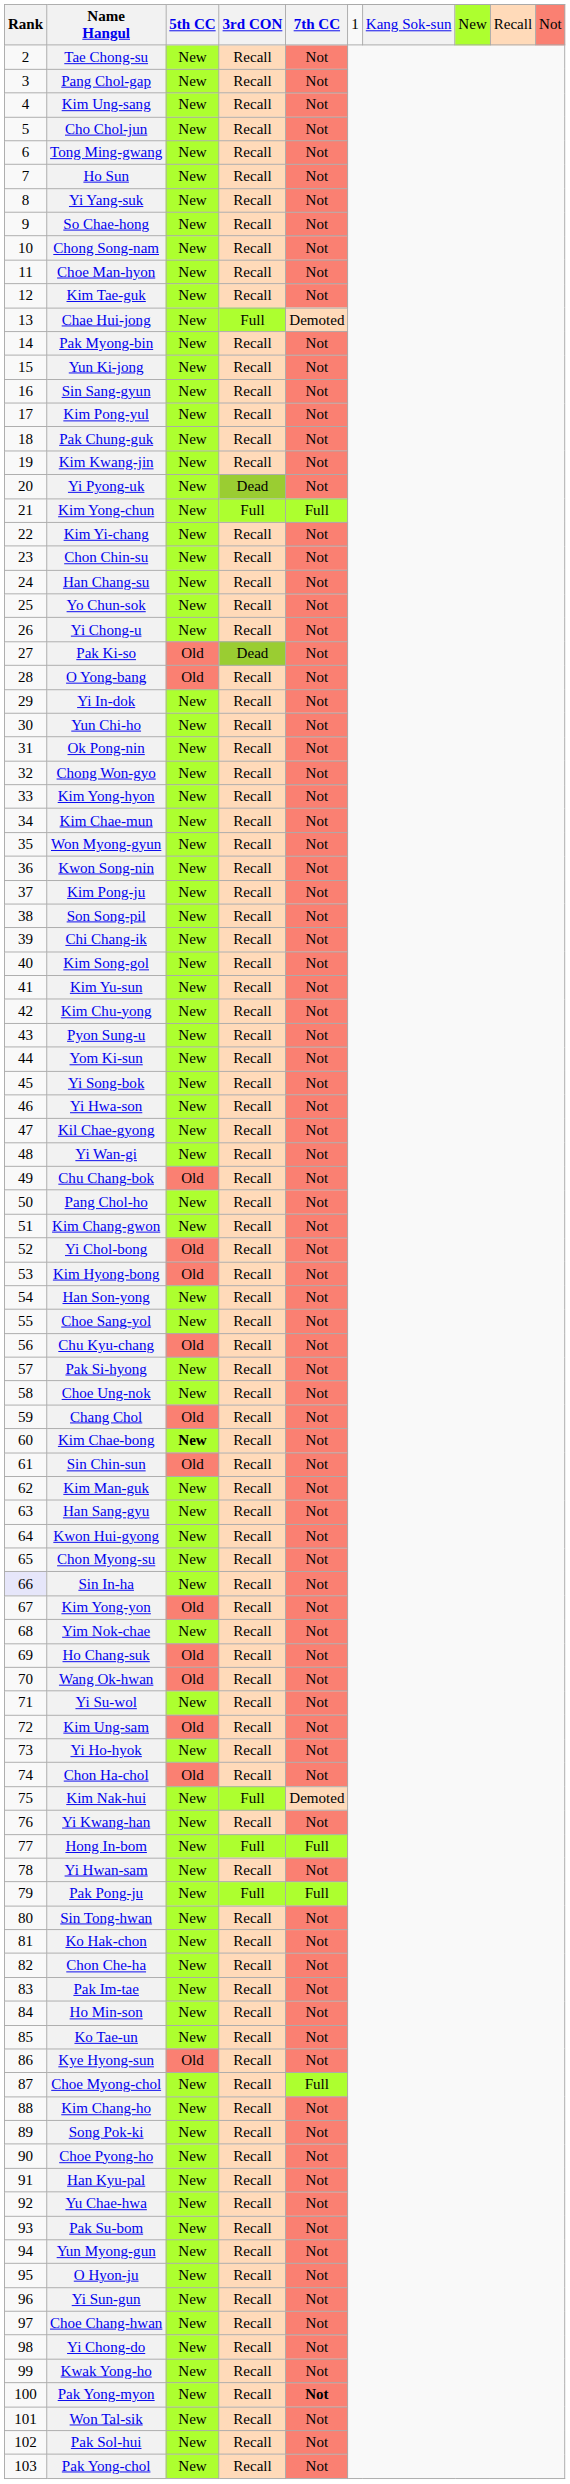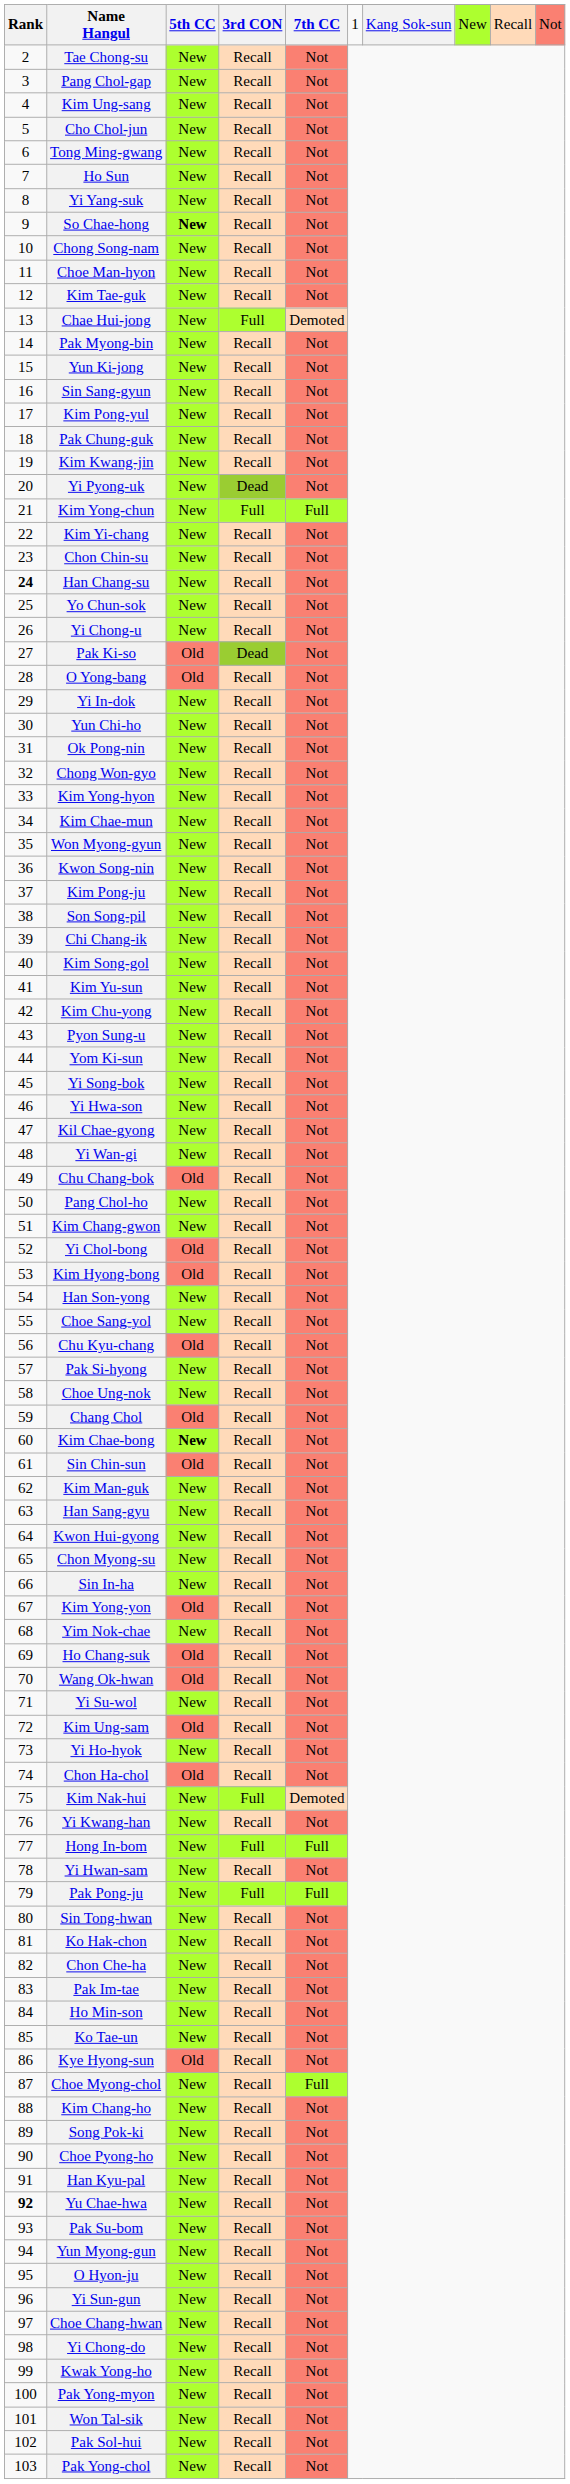So Chae-hong | 5th CC: normal -> bold
Han Chang-su | Rank: normal -> bold
Sin In-ha | Rank: lavender background -> no background
Yu Chae-hwa | Rank: normal -> bold
Pak Yong-myon | 7th CC: bold -> normal
